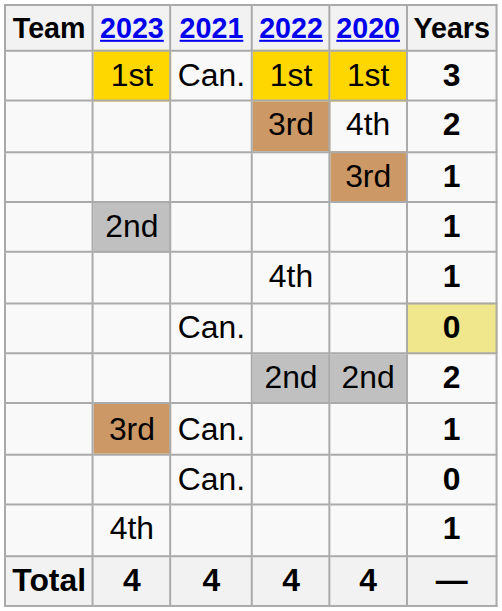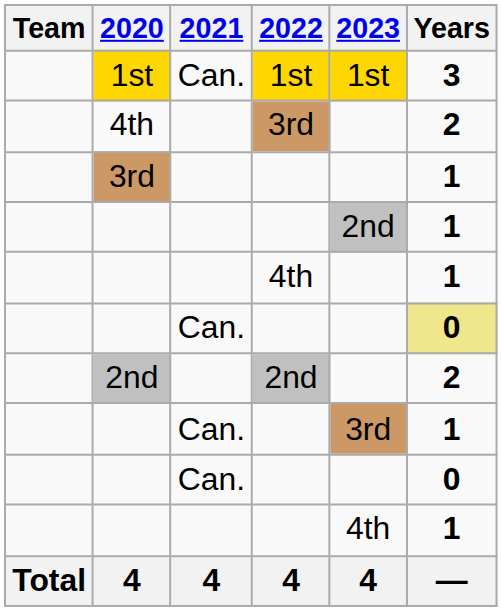columns swapped: 2020 <-> 2023
